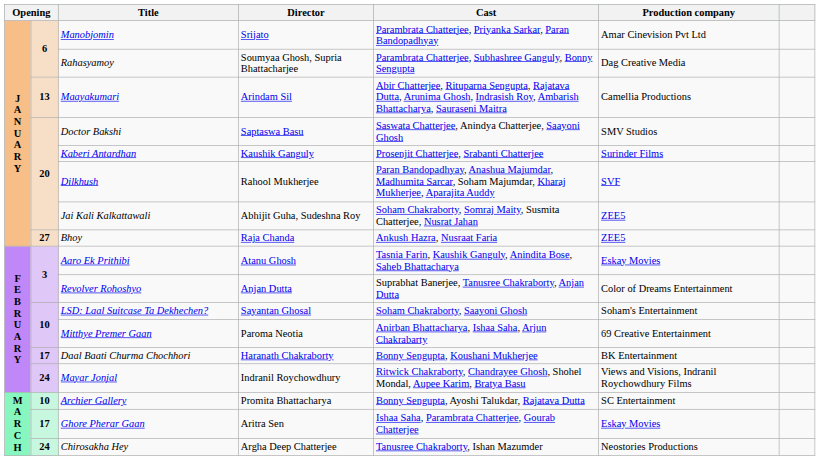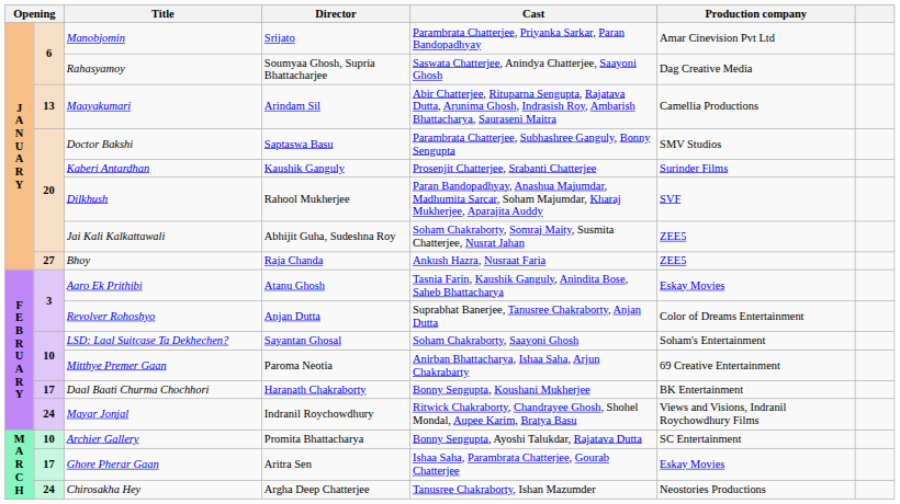Rahasyamoy | Cast: Parambrata Chatterjee, Subhashree Ganguly, Bonny Sengupta -> Saswata Chatterjee, Anindya Chatterjee, Saayoni Ghosh
Doctor Bakshi | Cast: Saswata Chatterjee, Anindya Chatterjee, Saayoni Ghosh -> Parambrata Chatterjee, Subhashree Ganguly, Bonny Sengupta
